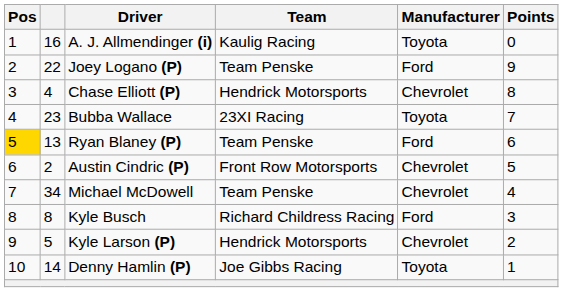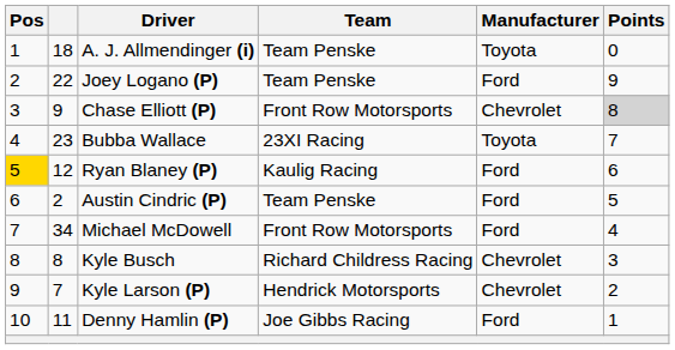A. J. Allmendinger (i) | column 2: 16 -> 18
A. J. Allmendinger (i) | Team: Kaulig Racing -> Team Penske
Chase Elliott (P) | column 2: 4 -> 9
Chase Elliott (P) | Team: Hendrick Motorsports -> Front Row Motorsports
Chase Elliott (P) | Points: no background -> lightgrey background
Ryan Blaney (P) | column 2: 13 -> 12
Ryan Blaney (P) | Team: Team Penske -> Kaulig Racing
Austin Cindric (P) | Team: Front Row Motorsports -> Team Penske
Austin Cindric (P) | Manufacturer: Chevrolet -> Ford
Michael McDowell | Team: Team Penske -> Front Row Motorsports
Michael McDowell | Manufacturer: Chevrolet -> Ford
Kyle Busch | Manufacturer: Ford -> Chevrolet
Kyle Larson (P) | column 2: 5 -> 7
Denny Hamlin (P) | column 2: 14 -> 11
Denny Hamlin (P) | Manufacturer: Toyota -> Ford
